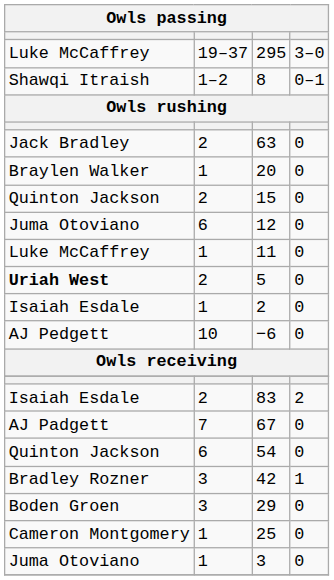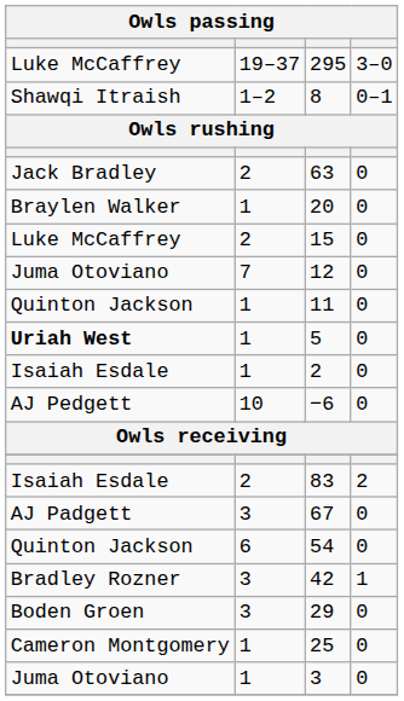15 | column 1: Quinton Jackson -> Luke McCaffrey
12 | column 2: 6 -> 7
11 | column 1: Luke McCaffrey -> Quinton Jackson
5 | column 2: 2 -> 1
67 | column 2: 7 -> 3
